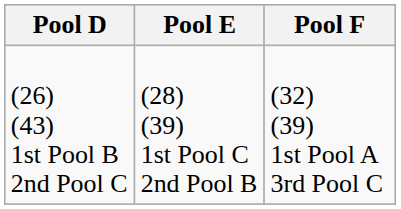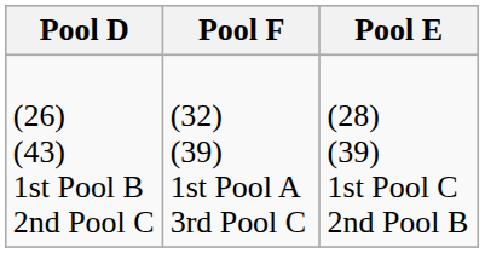columns swapped: Pool E <-> Pool F
